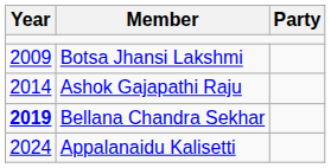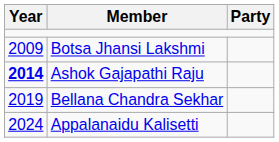Ashok Gajapathi Raju | Year: normal -> bold
Bellana Chandra Sekhar | Year: bold -> normal
